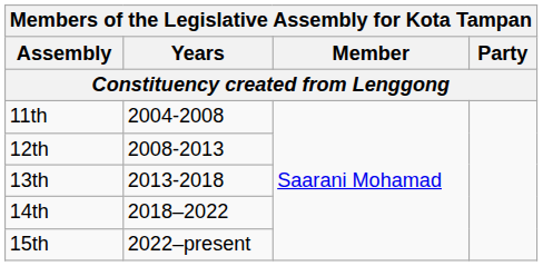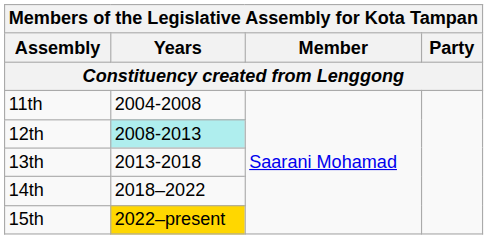12th | Years: no background -> paleturquoise background
15th | Years: no background -> gold background
